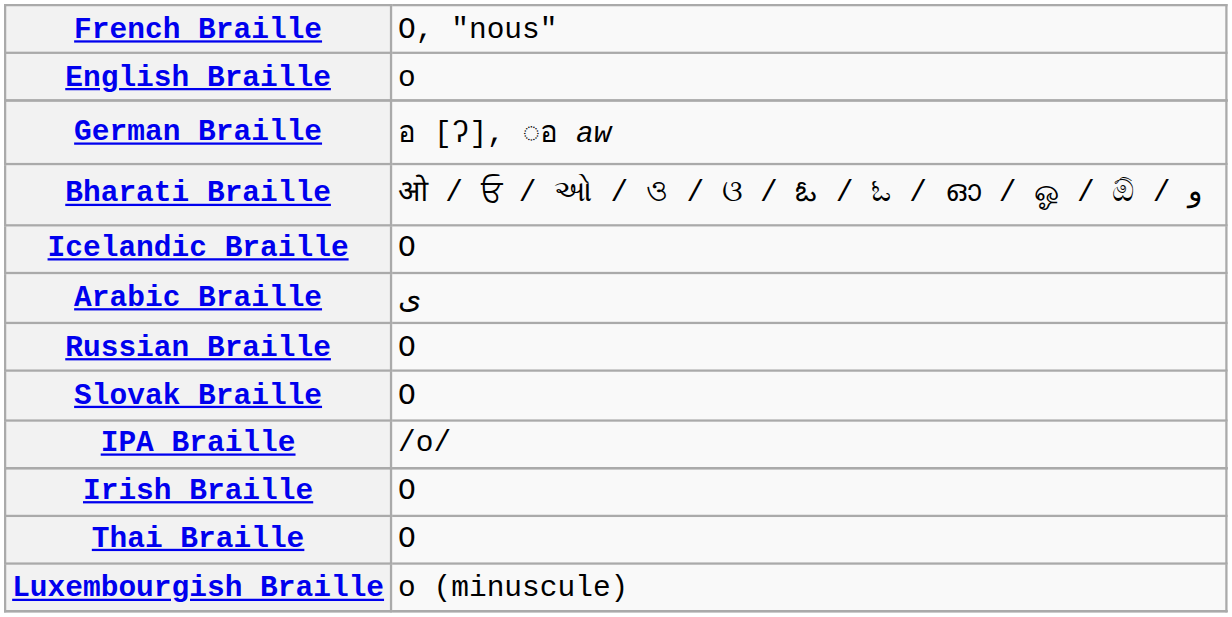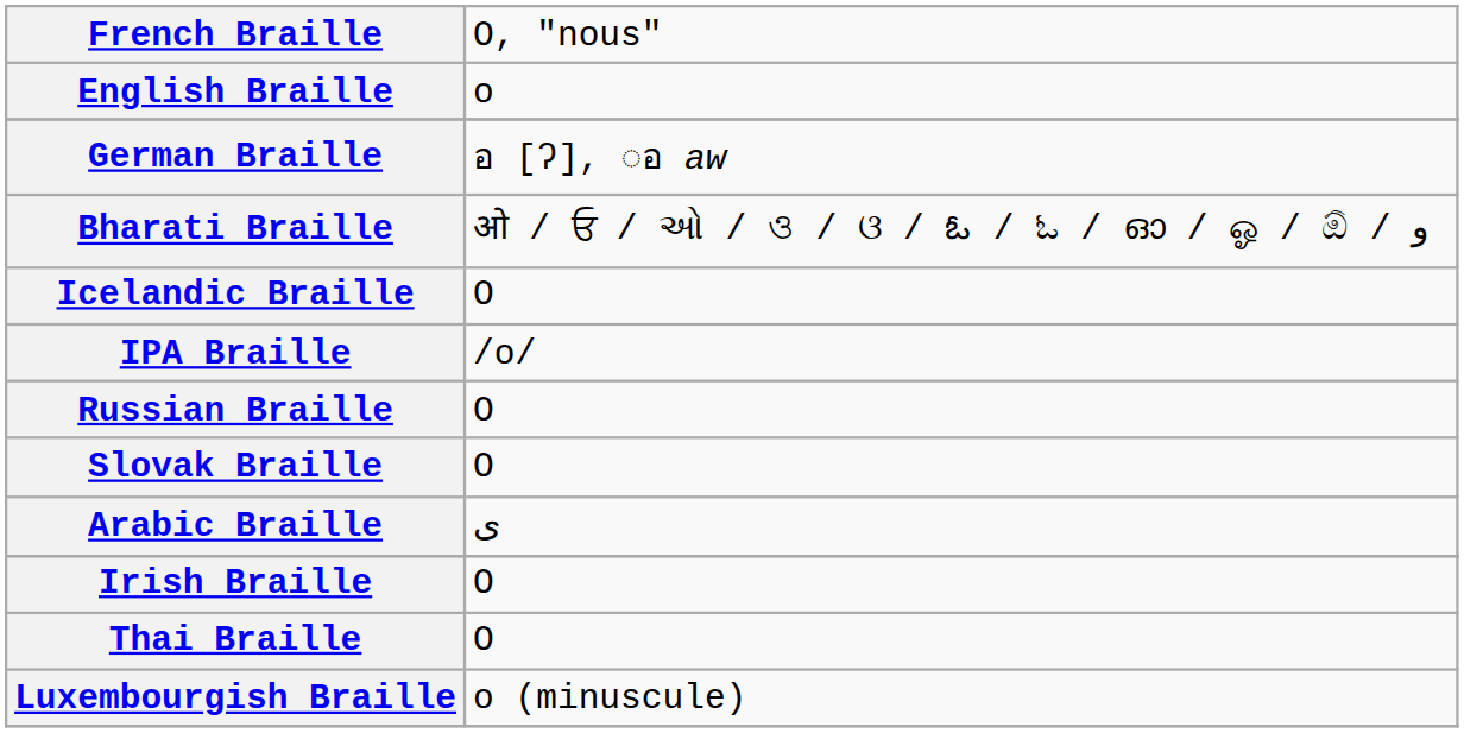rows swapped: IPA Braille <-> Arabic Braille
Russian Braille | column 2: O -> О
Slovak Braille | column 2: О -> O
